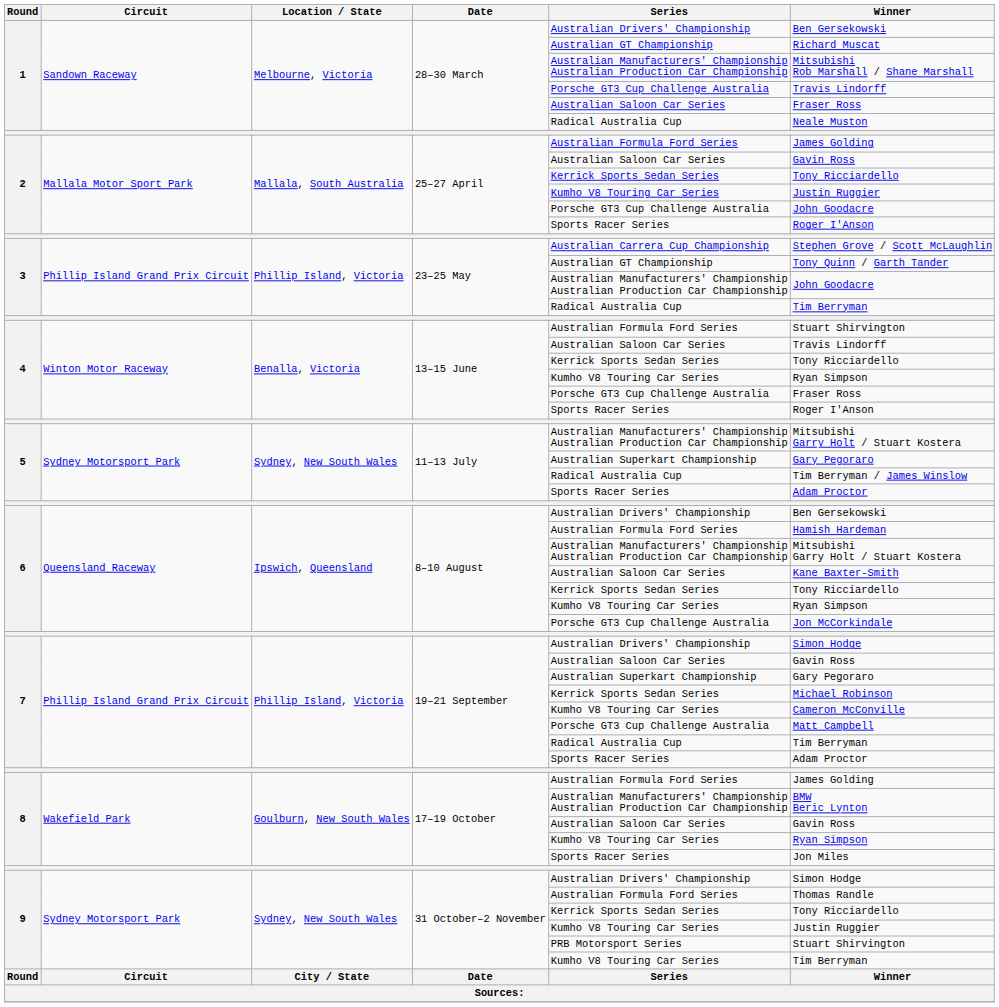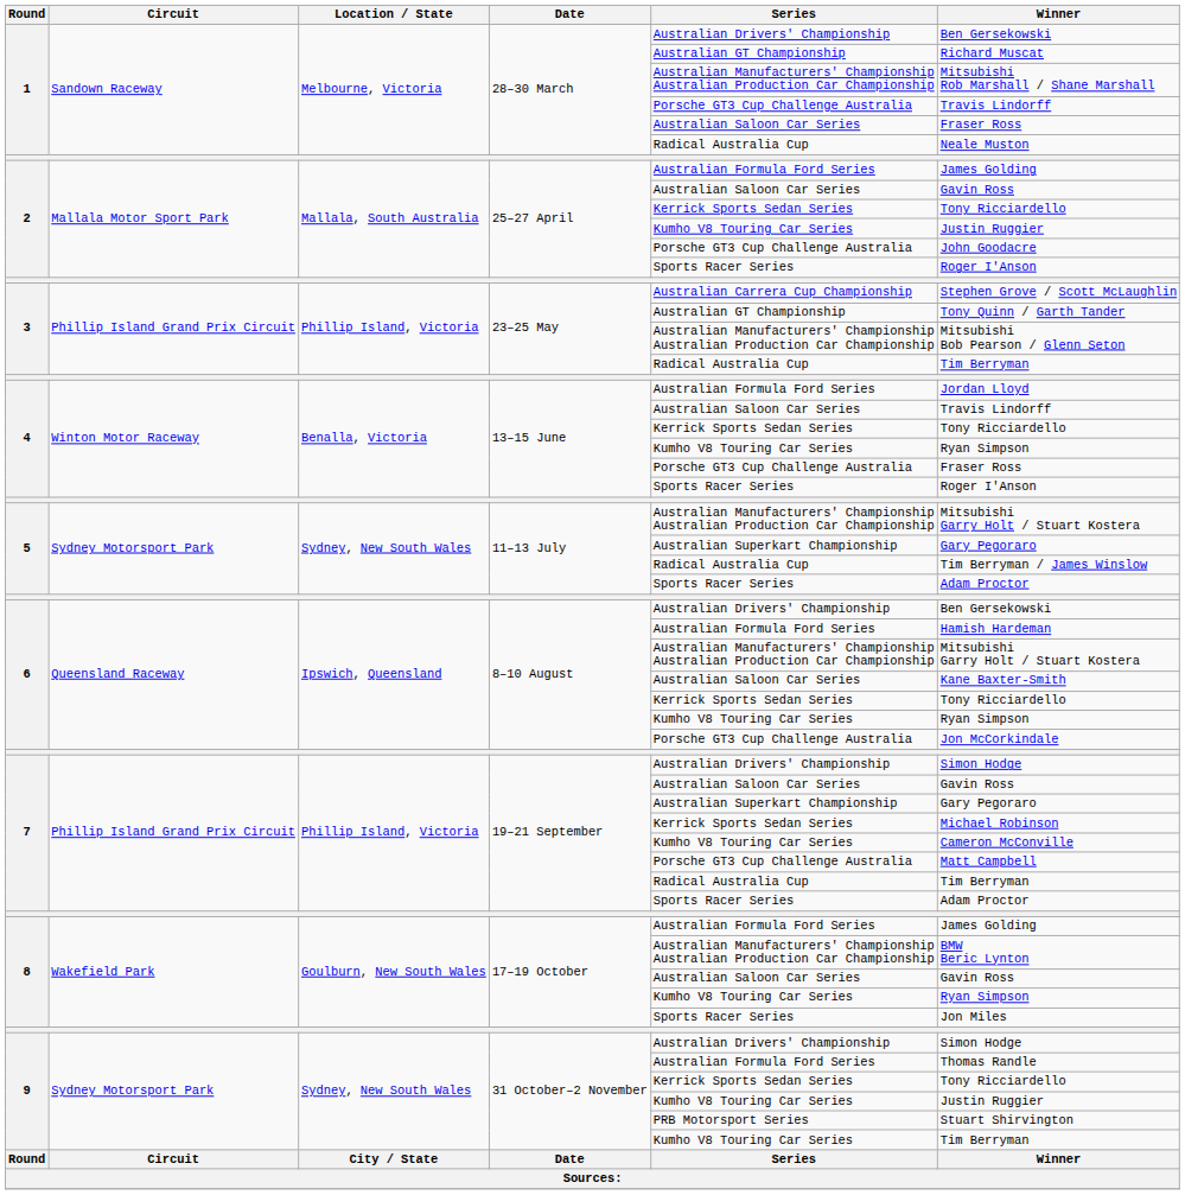row 18 | Winner: John Goodacre -> Mitsubishi Bob Pearson / Glenn Seton
row 21 | Winner: Stuart Shirvington -> Jordan Lloyd
